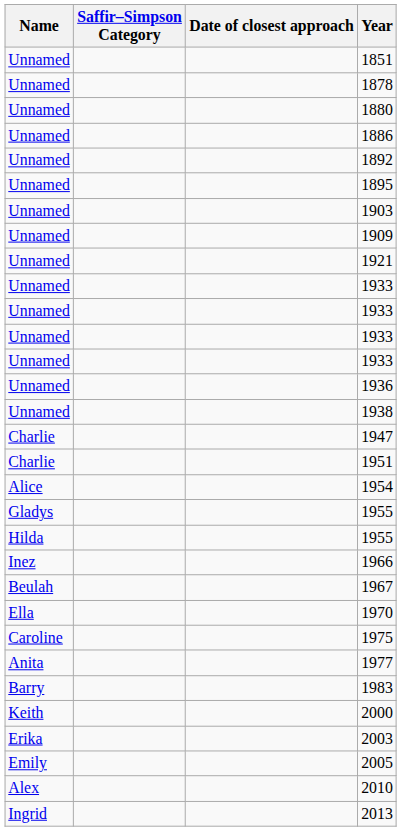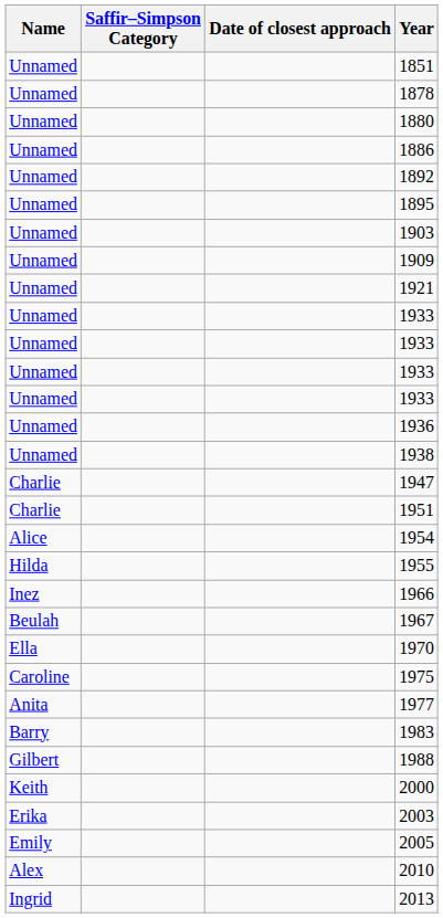- row: Gladys | 1955
+ row: Gilbert | 1988
